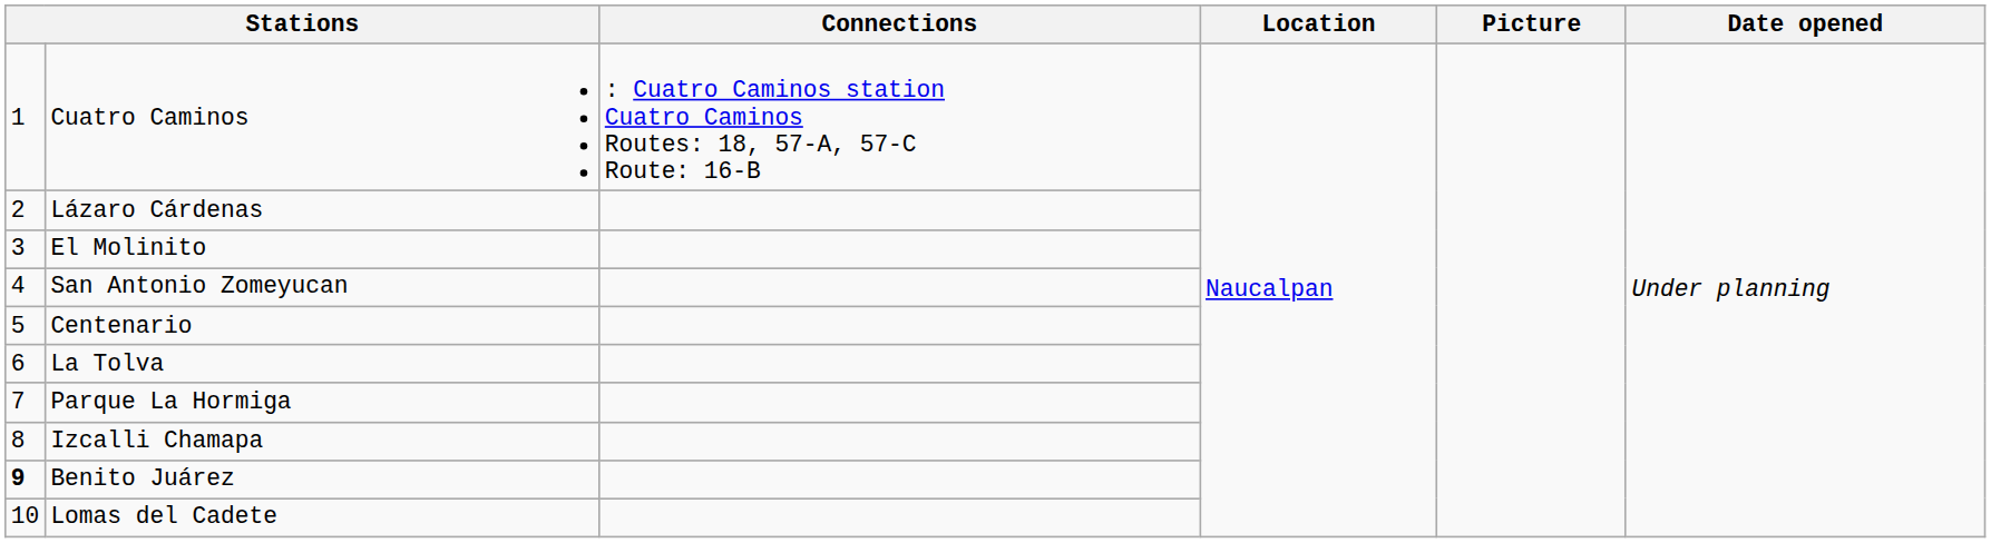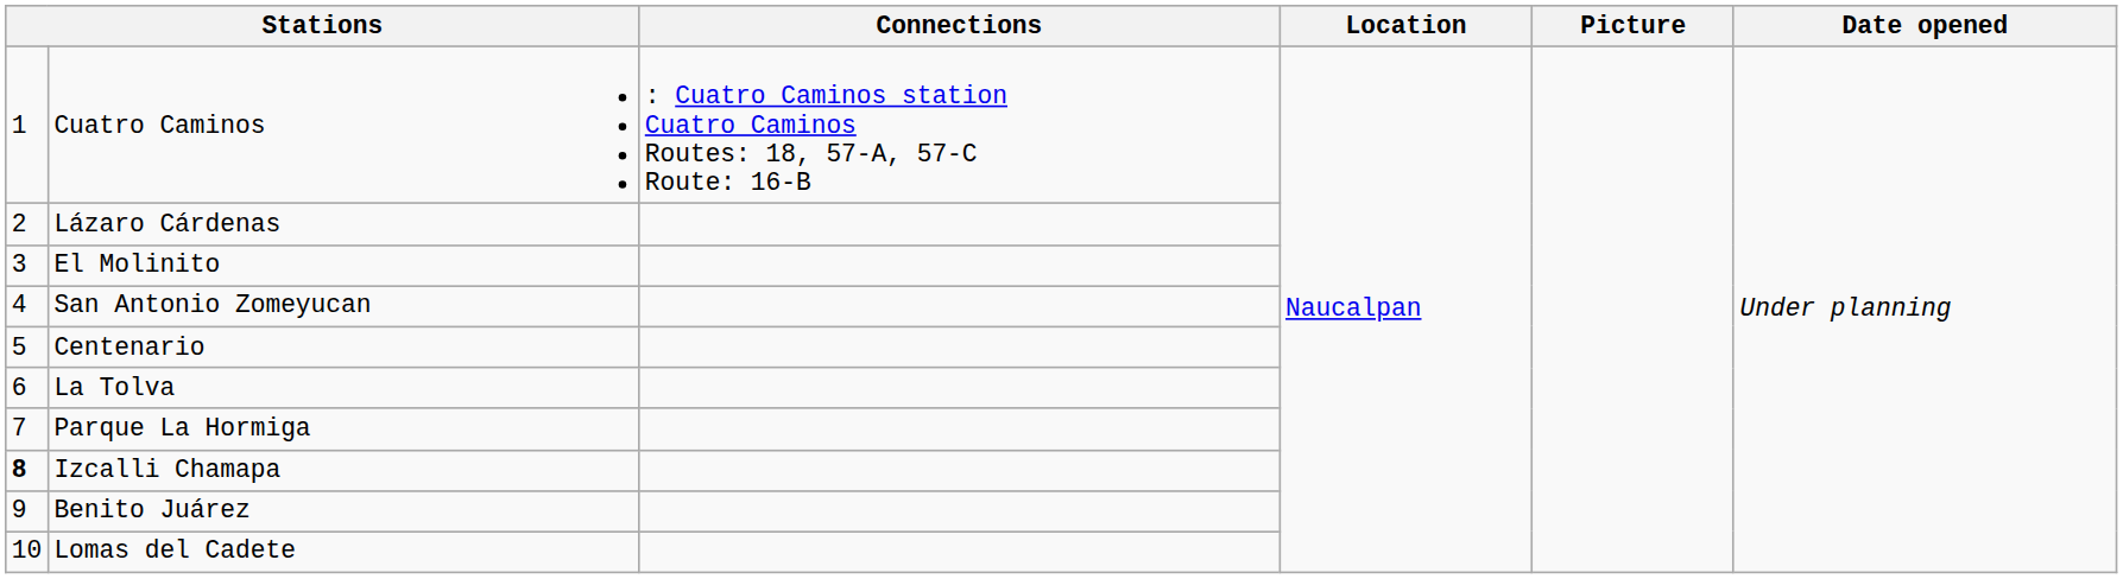Izcalli Chamapa | column 1: normal -> bold
Benito Juárez | column 1: bold -> normal
